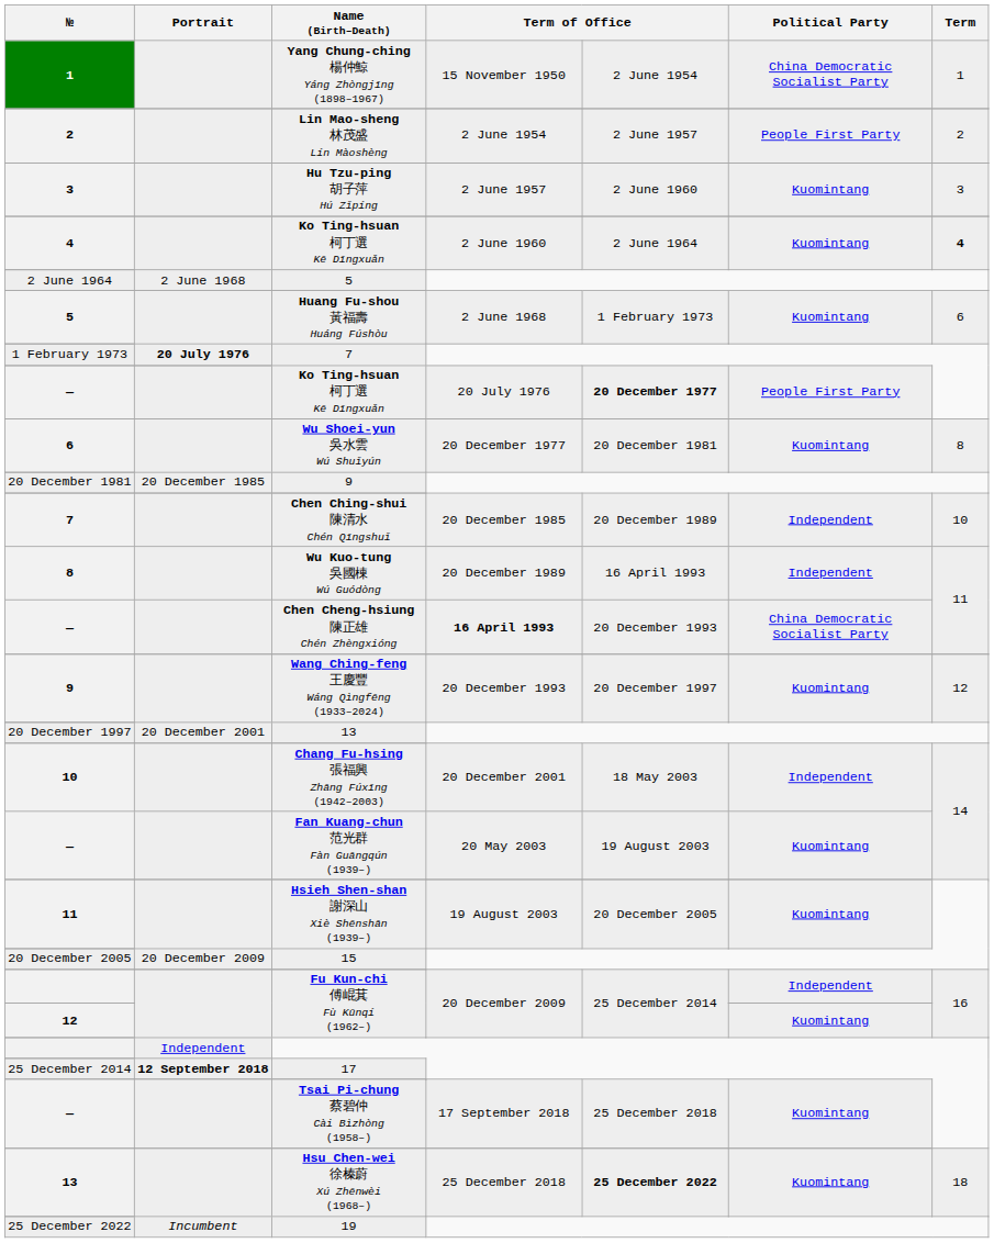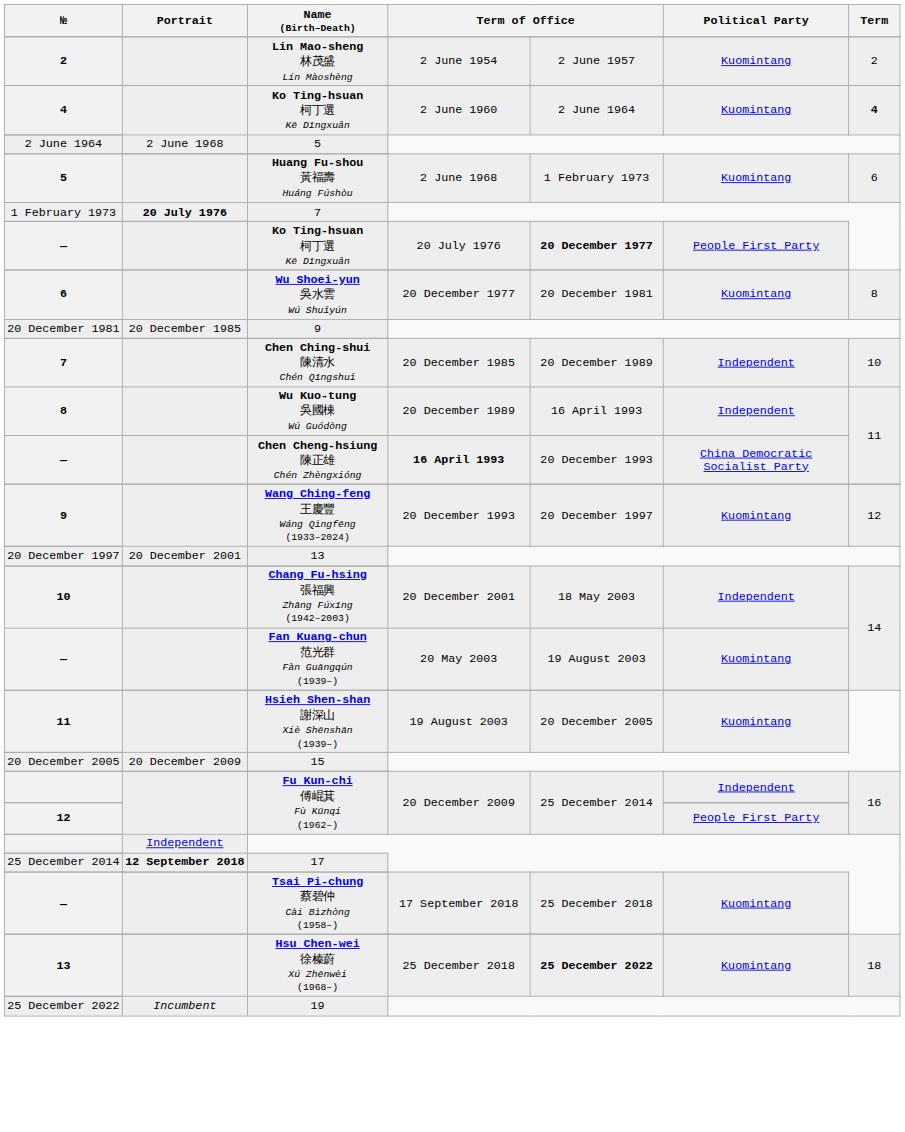- row: 1 | Yang Chung-ching 楊仲鯨 Yáng Zhòngjīng (1898–1967) | 15 November 1950 | 2 June 1954 | China Democratic Socialist Party | 1
Lin Mao-sheng 林茂盛 Lín Màoshèng | Political Party: People First Party -> Kuomintang
- row: 3 | Hu Tzu-ping 胡子萍 Hú Zǐpíng | 2 June 1957 | 2 June 1960 | Kuomintang | 3
12 / Fu Kun-chi 傅崐萁 Fù Kūnqí (1962–) | Political Party: Kuomintang -> People First Party
